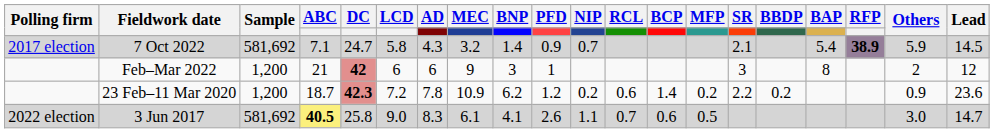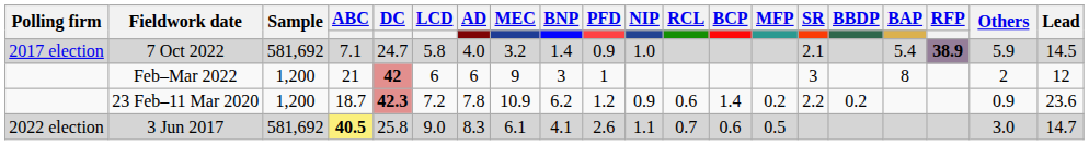7 Oct 2022 | AD: 4.3 -> 4.0
7 Oct 2022 | NIP: 0.7 -> 1.0
23 Feb–11 Mar 2020 | NIP: 0.2 -> 0.9
